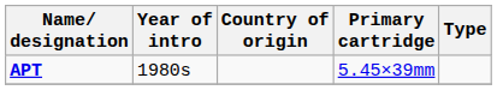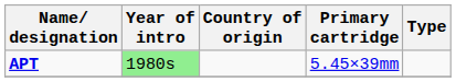APT | Year of intro: no background -> lightgreen background
